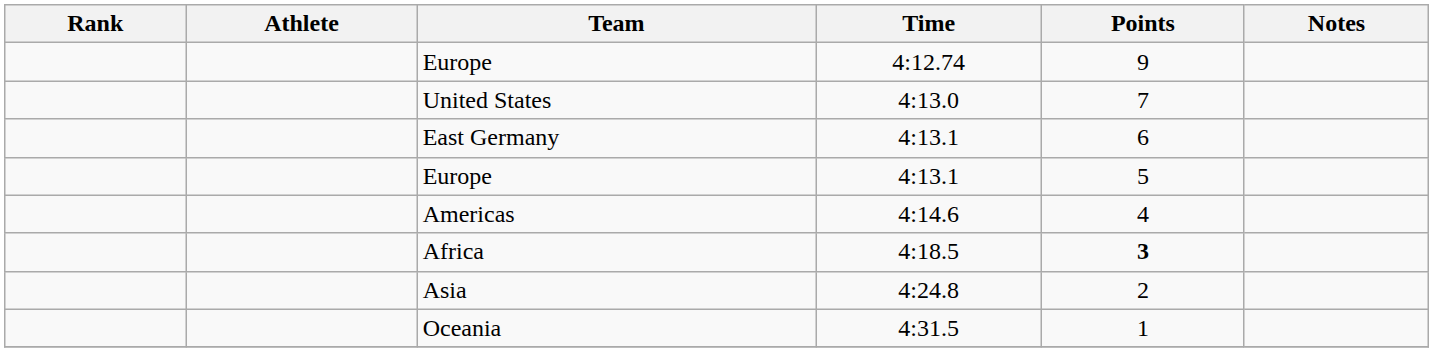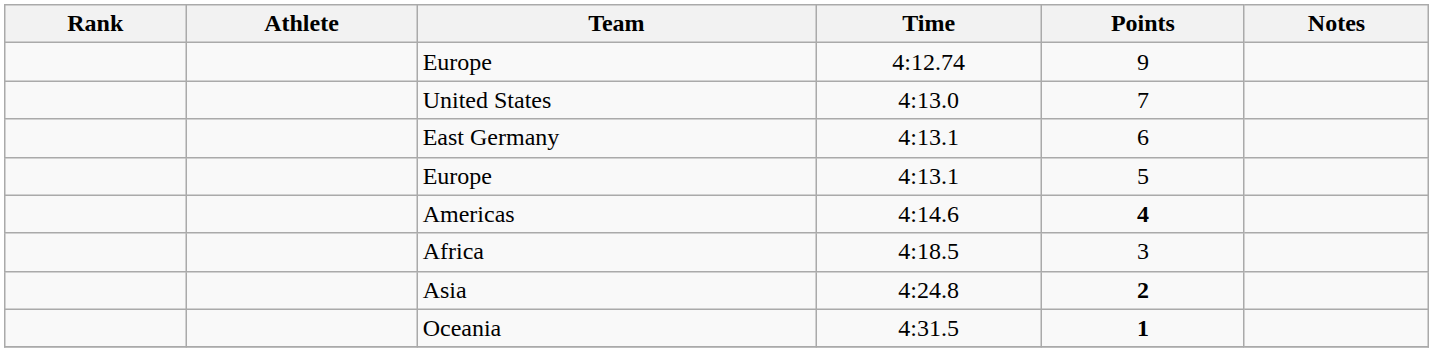Americas | Points: normal -> bold
Africa | Points: bold -> normal
Asia | Points: normal -> bold
Oceania | Points: normal -> bold
